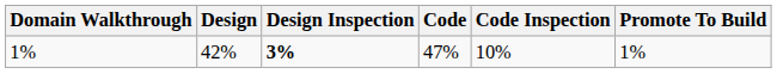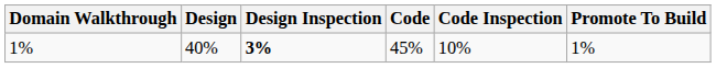row 2 | Design: 42% -> 40%
row 2 | Code: 47% -> 45%
